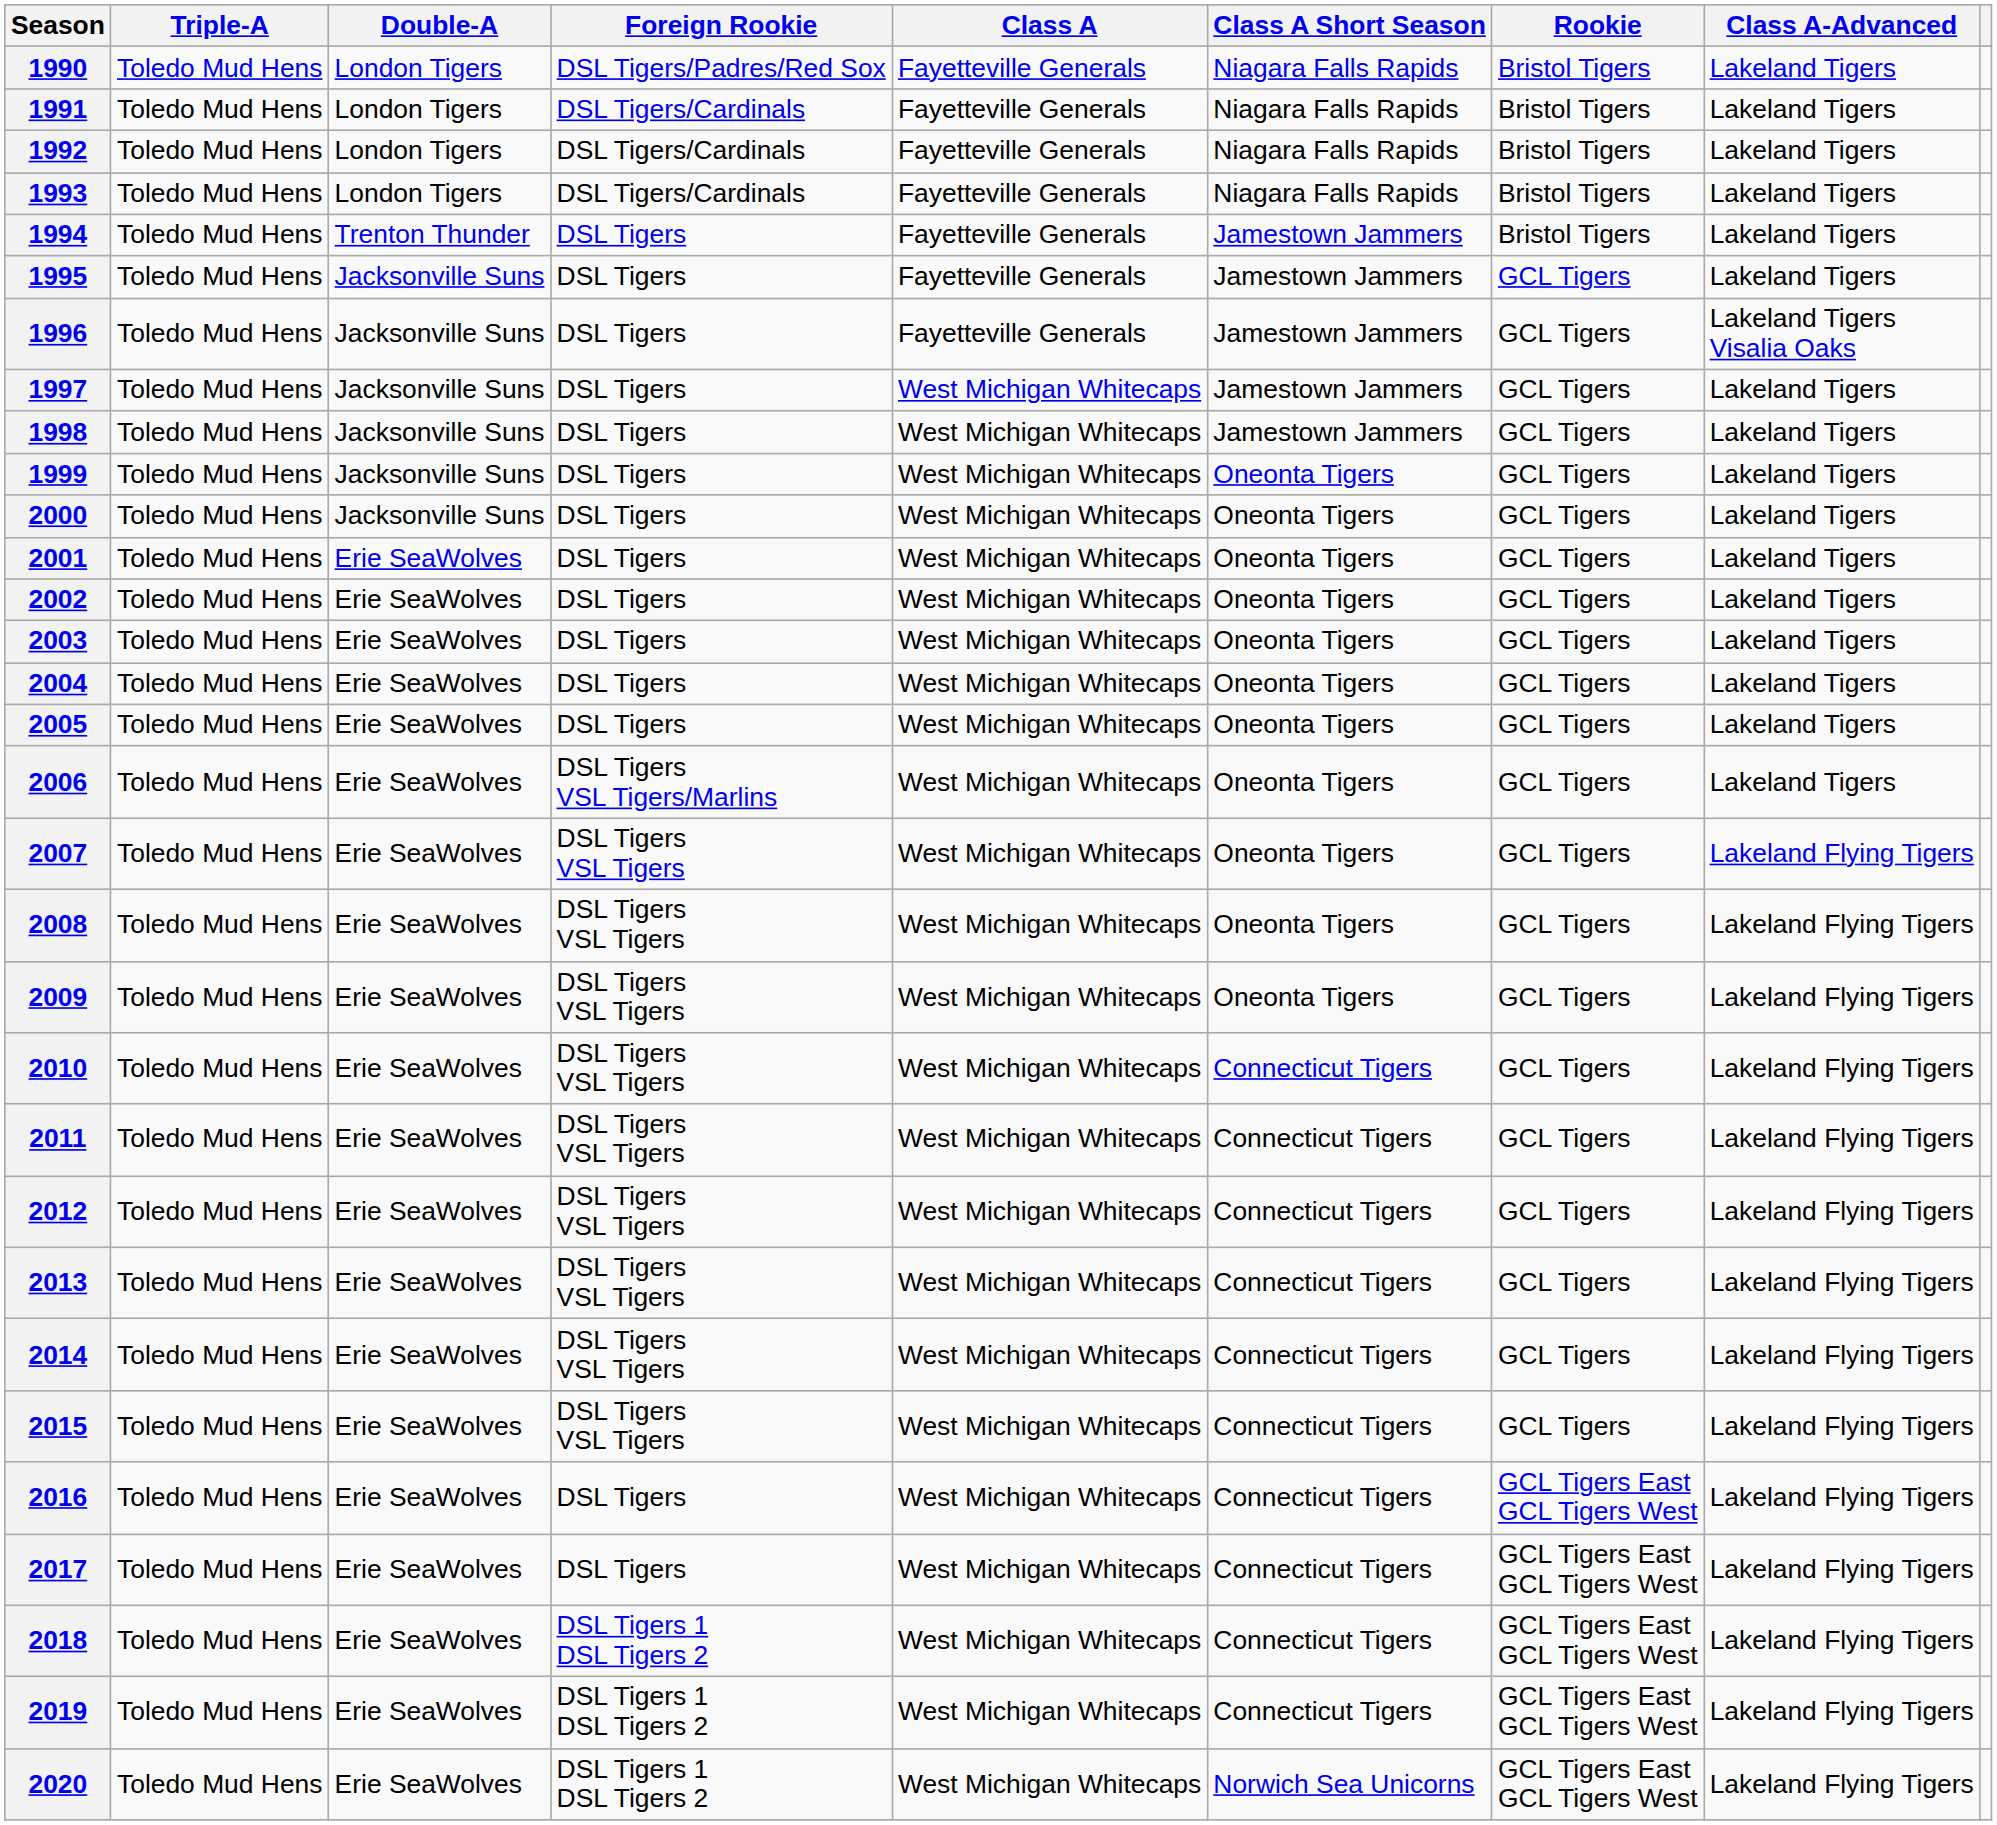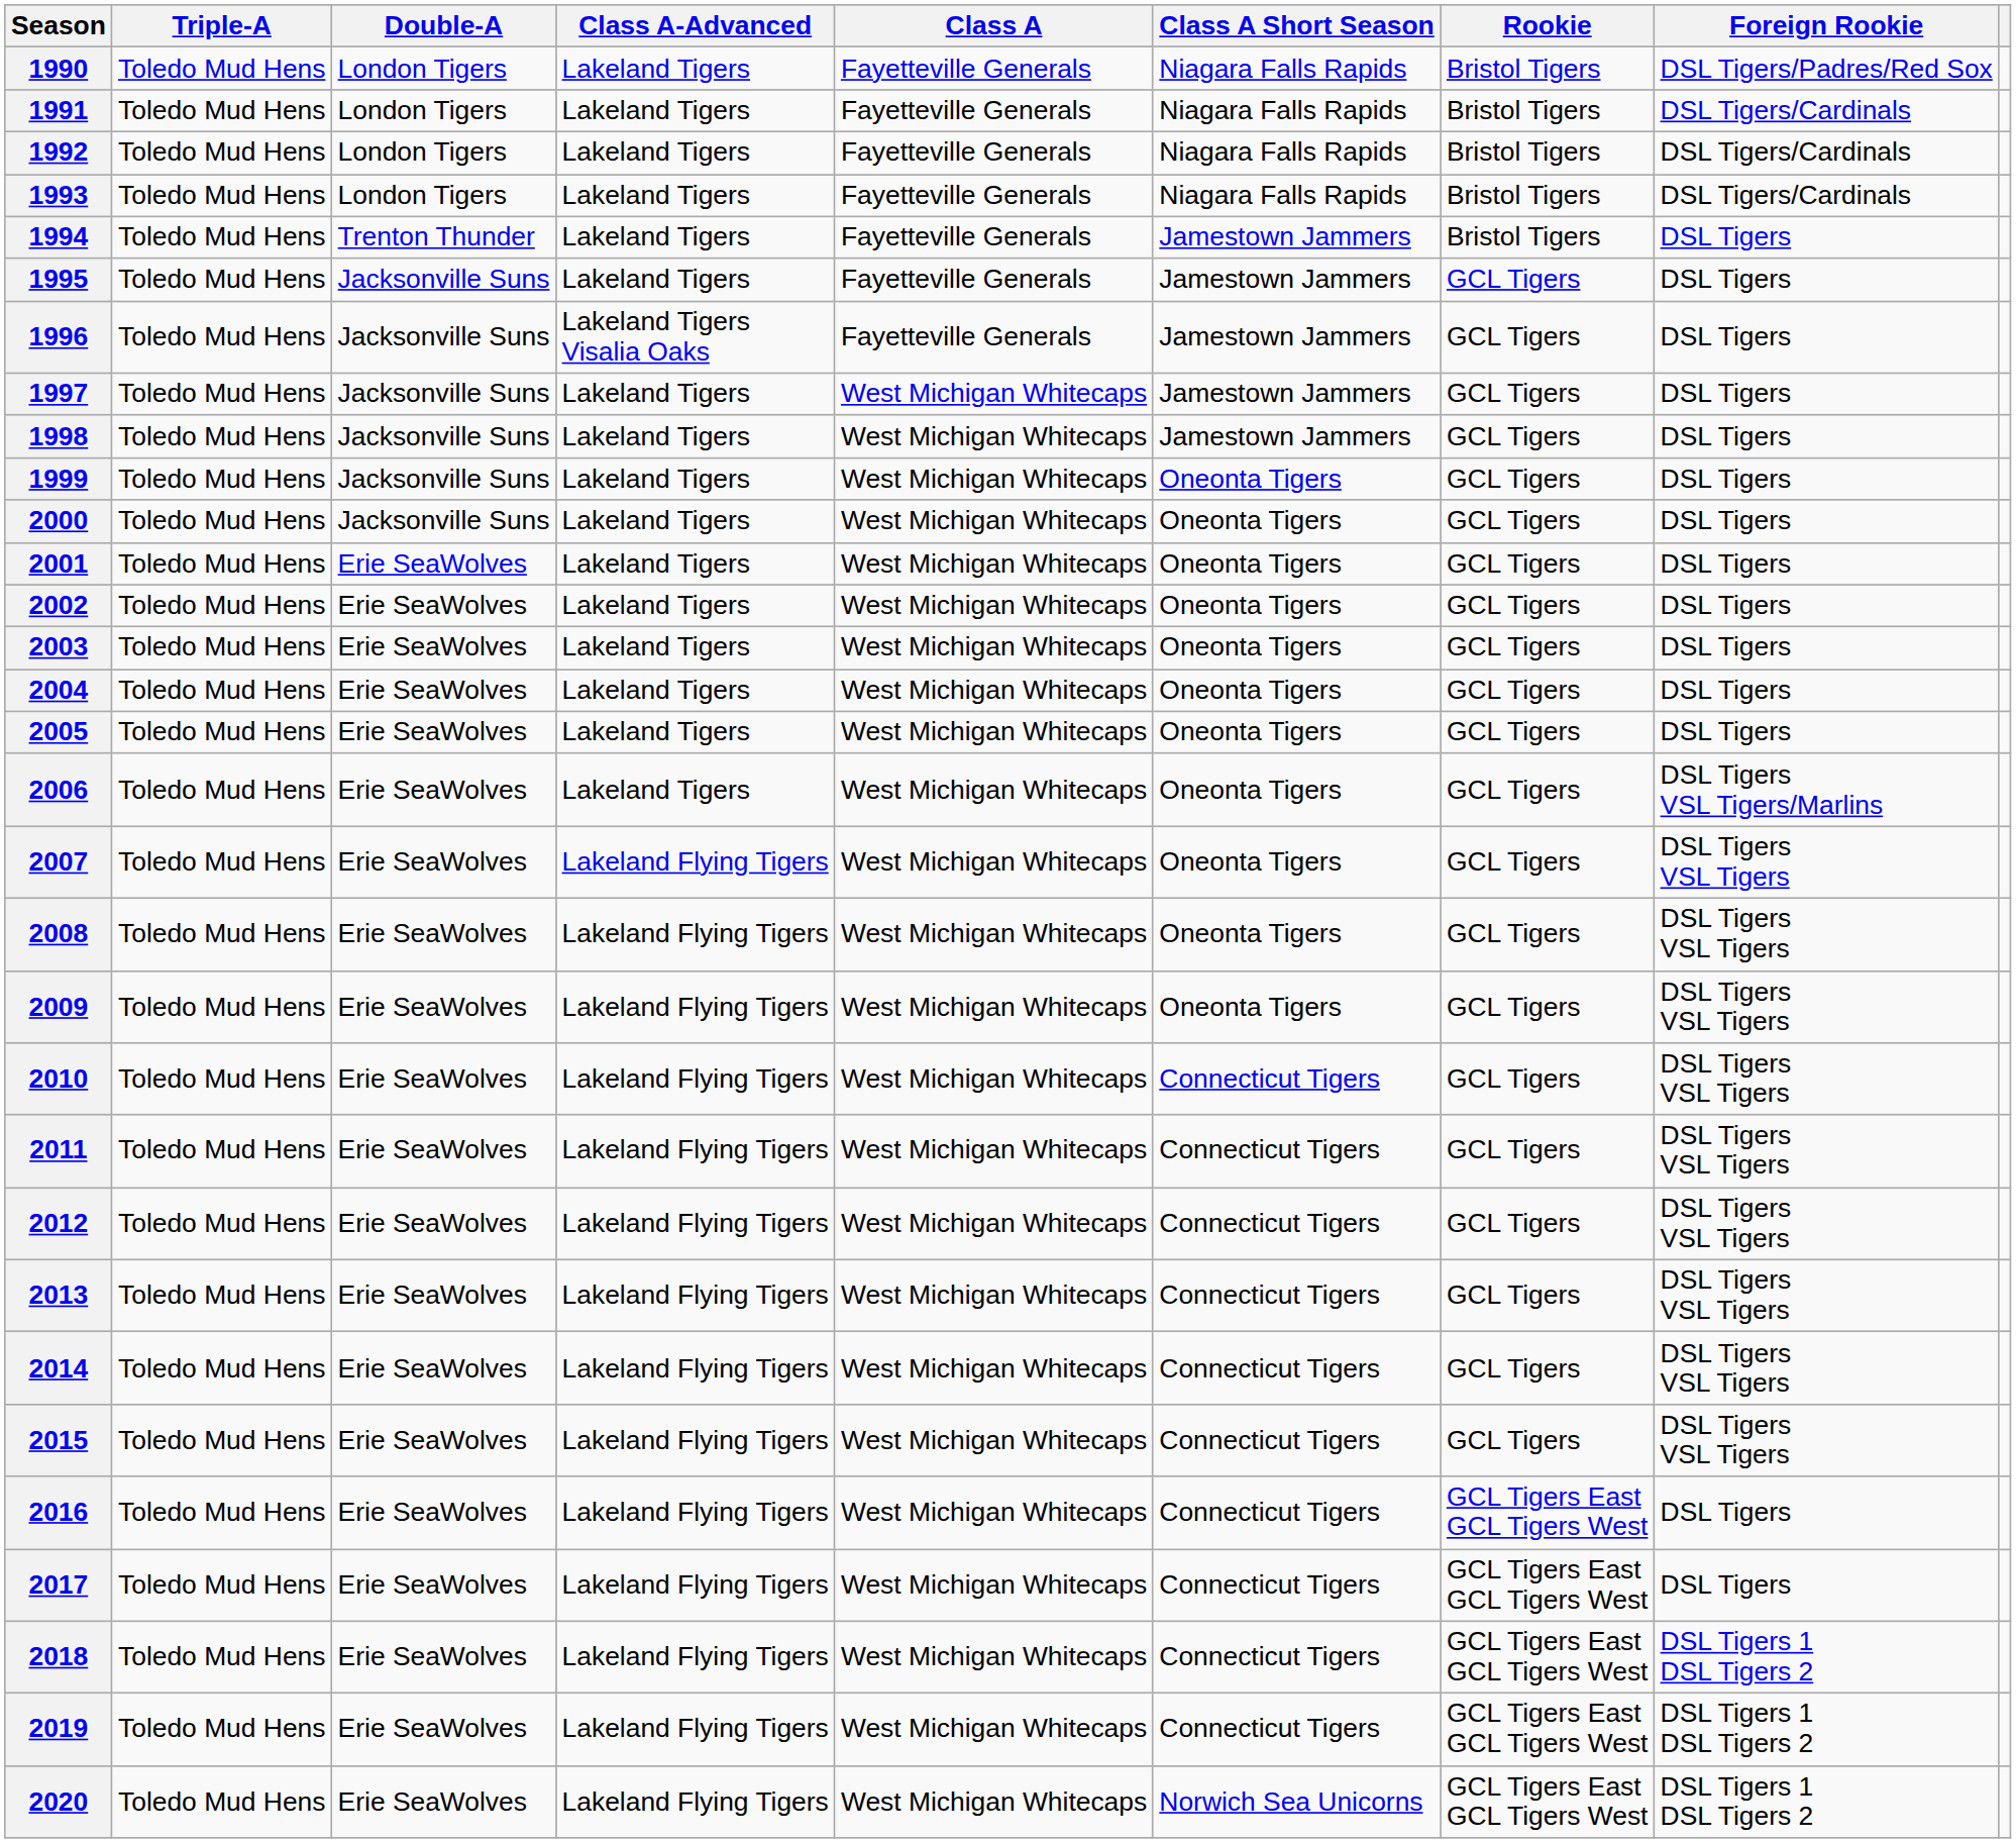columns swapped: Class A-Advanced <-> Foreign Rookie
